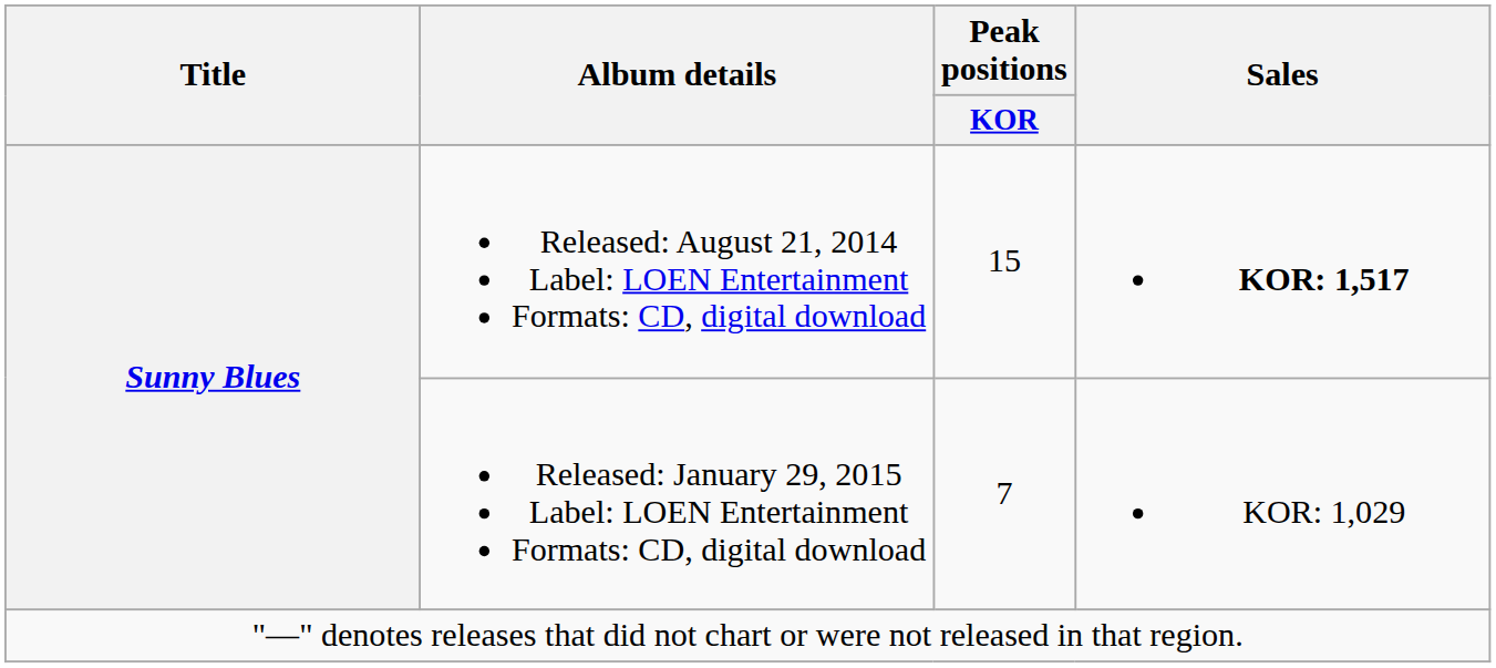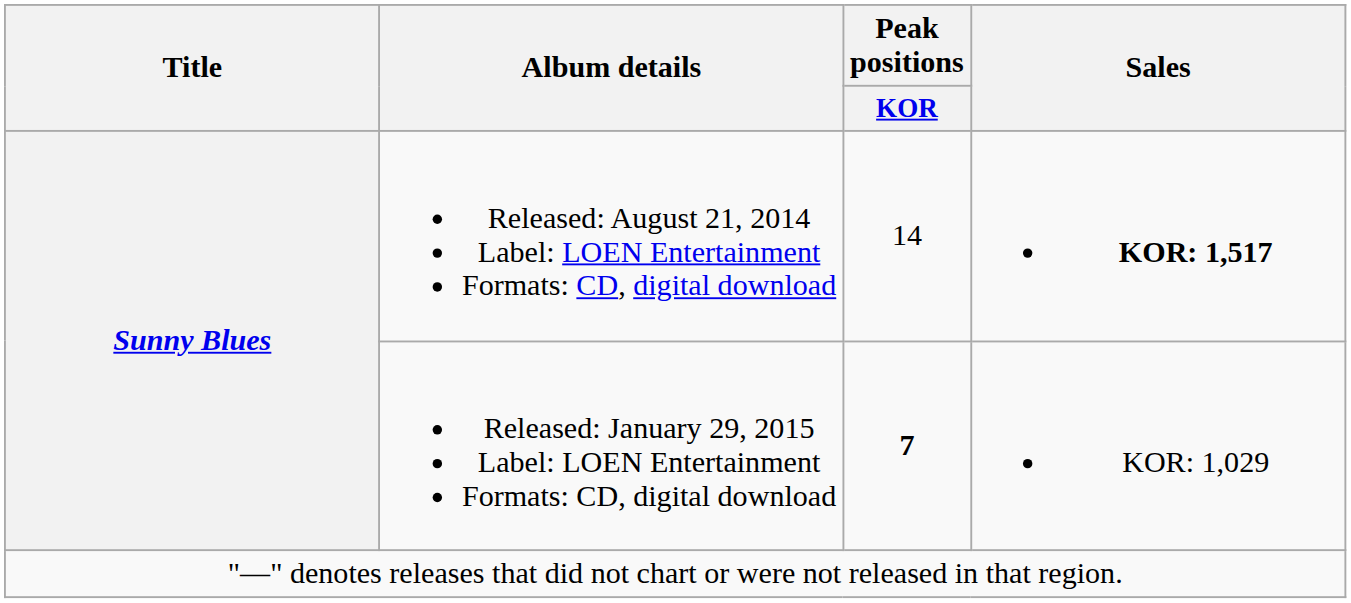row 3 | Peak positions / KOR: 15 -> 14
row 4 | Peak positions / KOR: normal -> bold
